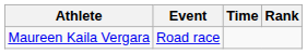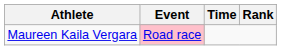Maureen Kaila Vergara | Event: no background -> pink background
